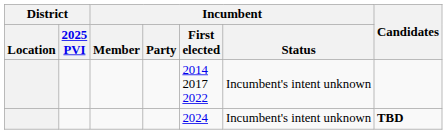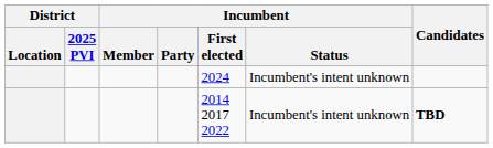row 3 | Incumbent / First elected: 2014 2017 2022 -> 2024
row 4 | Incumbent / First elected: 2024 -> 2014 2017 2022
